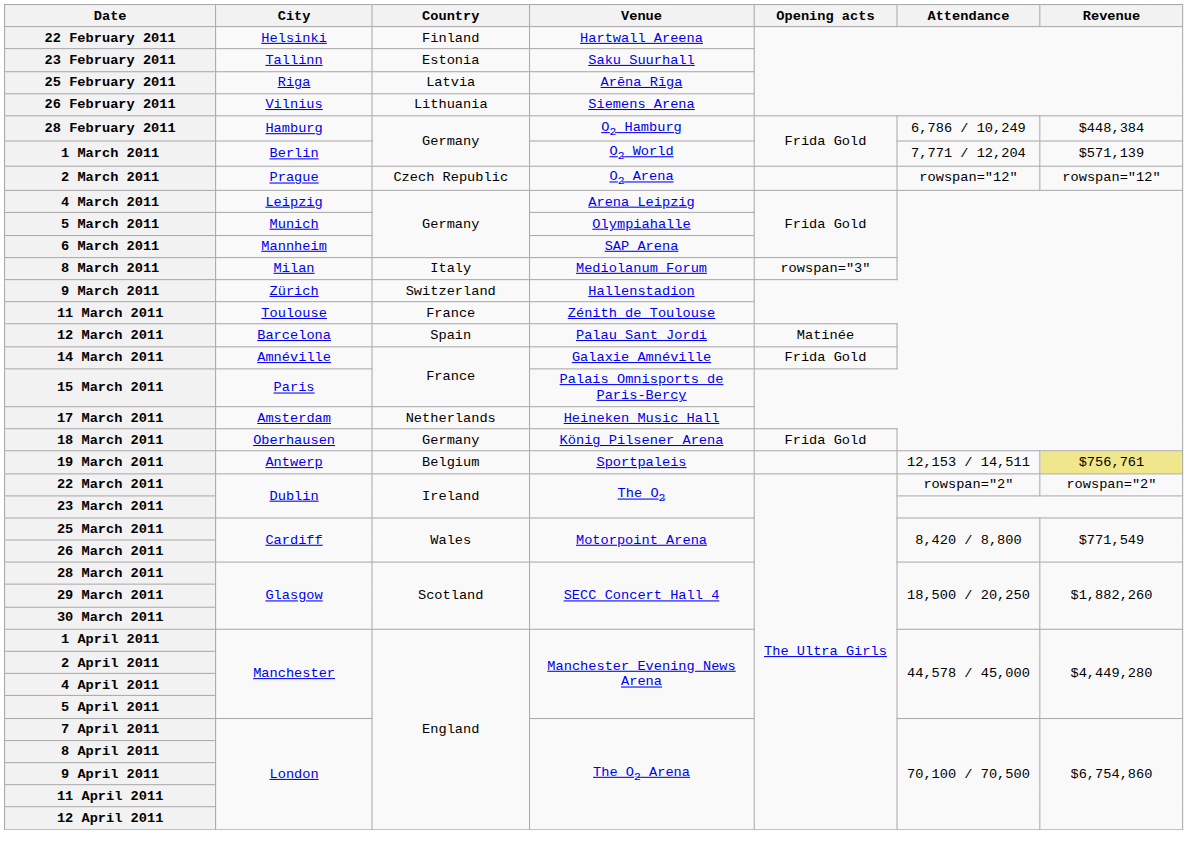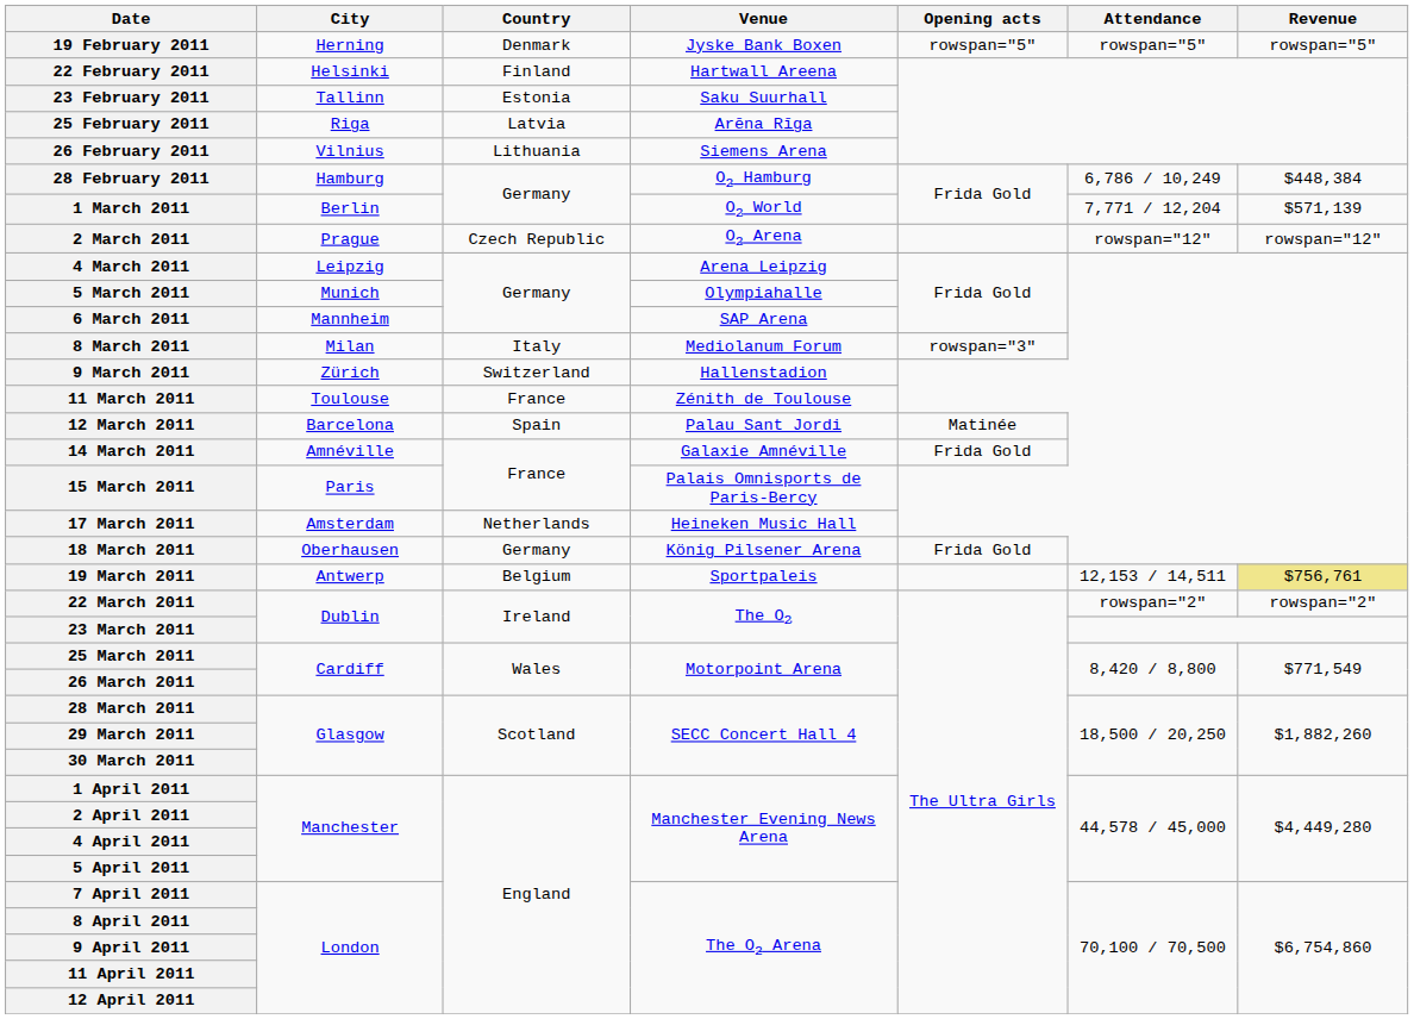+ row: 19 February 2011 | Herning | Denmark | Jyske Bank Boxen | rowspan="5" | rowspan="5" | rowspan="5"
